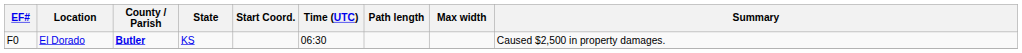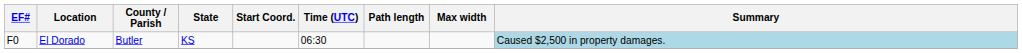El Dorado | County / Parish: bold -> normal
El Dorado | Summary: no background -> lightblue background
